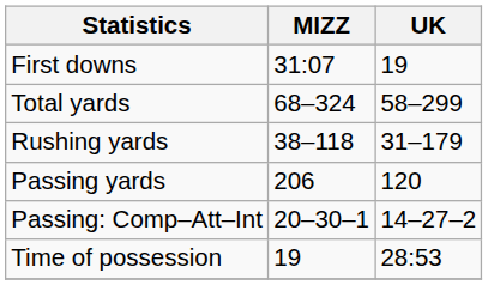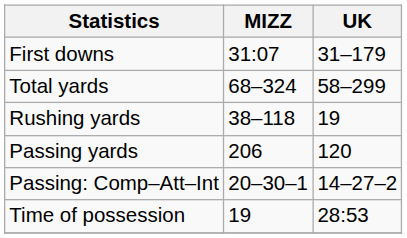First downs | UK: 19 -> 31–179
Rushing yards | UK: 31–179 -> 19
